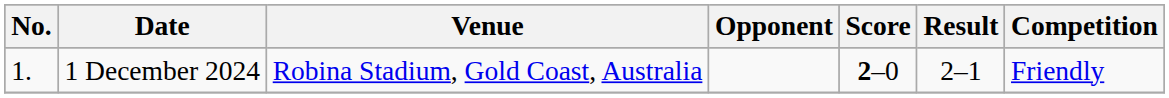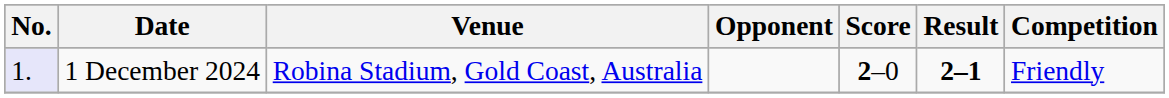1 December 2024 | No.: no background -> lavender background
1 December 2024 | Result: normal -> bold
